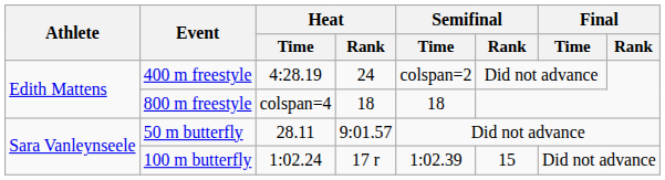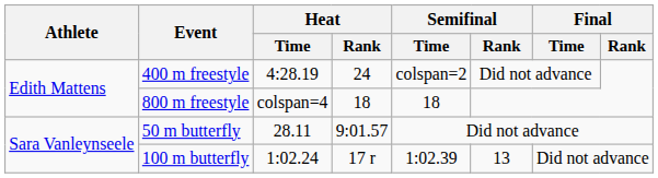100 m butterfly | Semifinal / Rank: 15 -> 13
